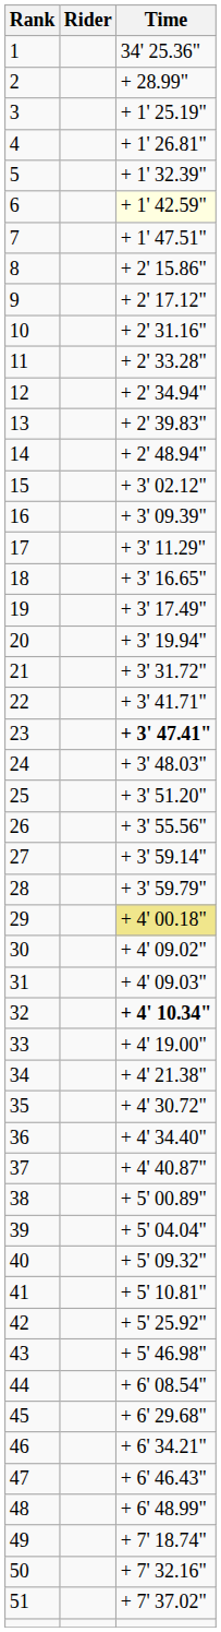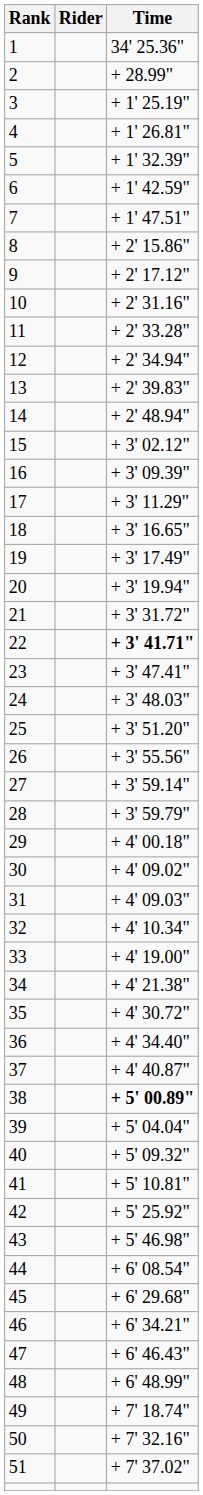6 | Time: lightyellow background -> no background
22 | Time: normal -> bold
23 | Time: bold -> normal
29 | Time: khaki background -> no background
32 | Time: bold -> normal
38 | Time: normal -> bold
